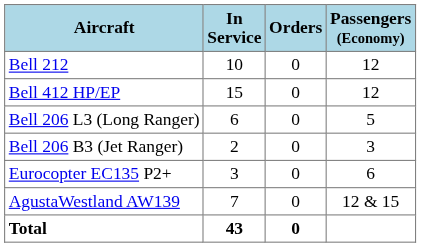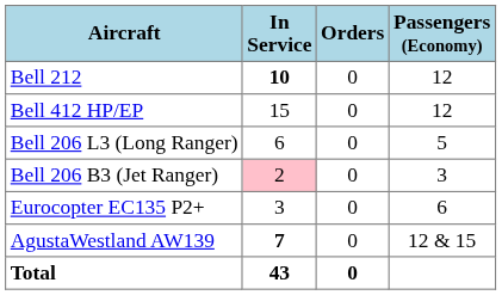Bell 212 | In Service: normal -> bold
Bell 206 B3 (Jet Ranger) | In Service: no background -> pink background
AgustaWestland AW139 | In Service: normal -> bold
